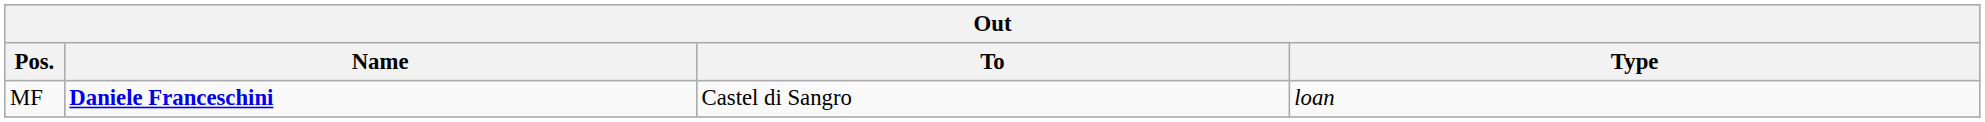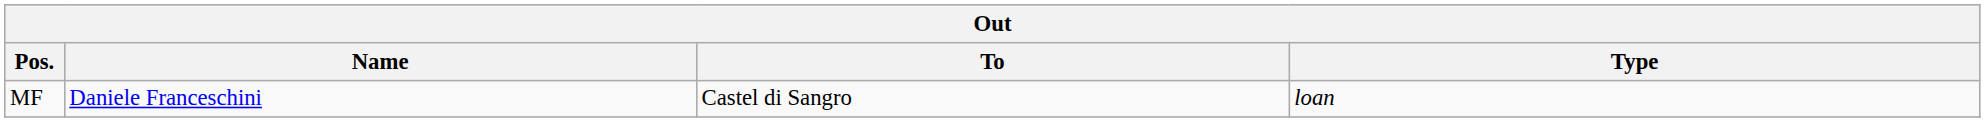MF | Name: bold -> normal
